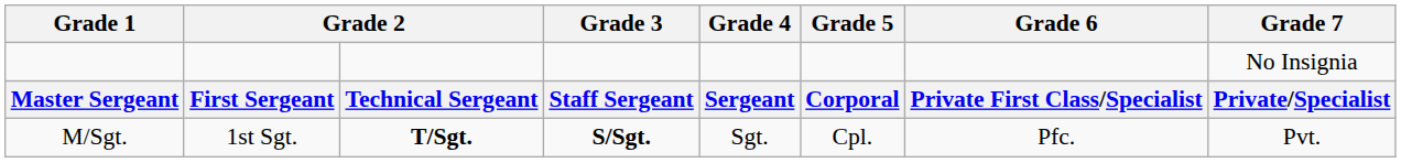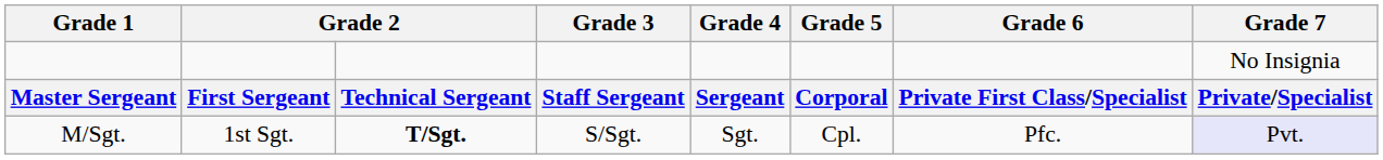M/Sgt. | Grade 3: bold -> normal
M/Sgt. | Grade 7: no background -> lavender background
